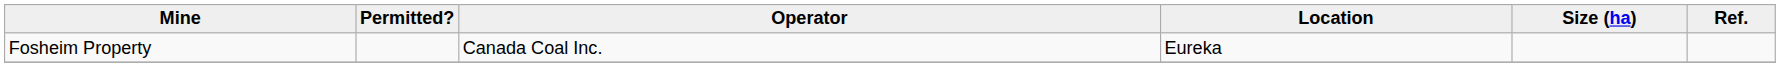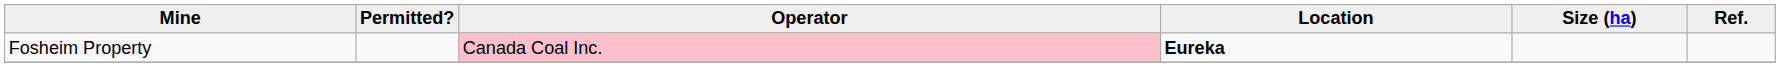Fosheim Property | Operator: no background -> pink background
Fosheim Property | Location: normal -> bold
